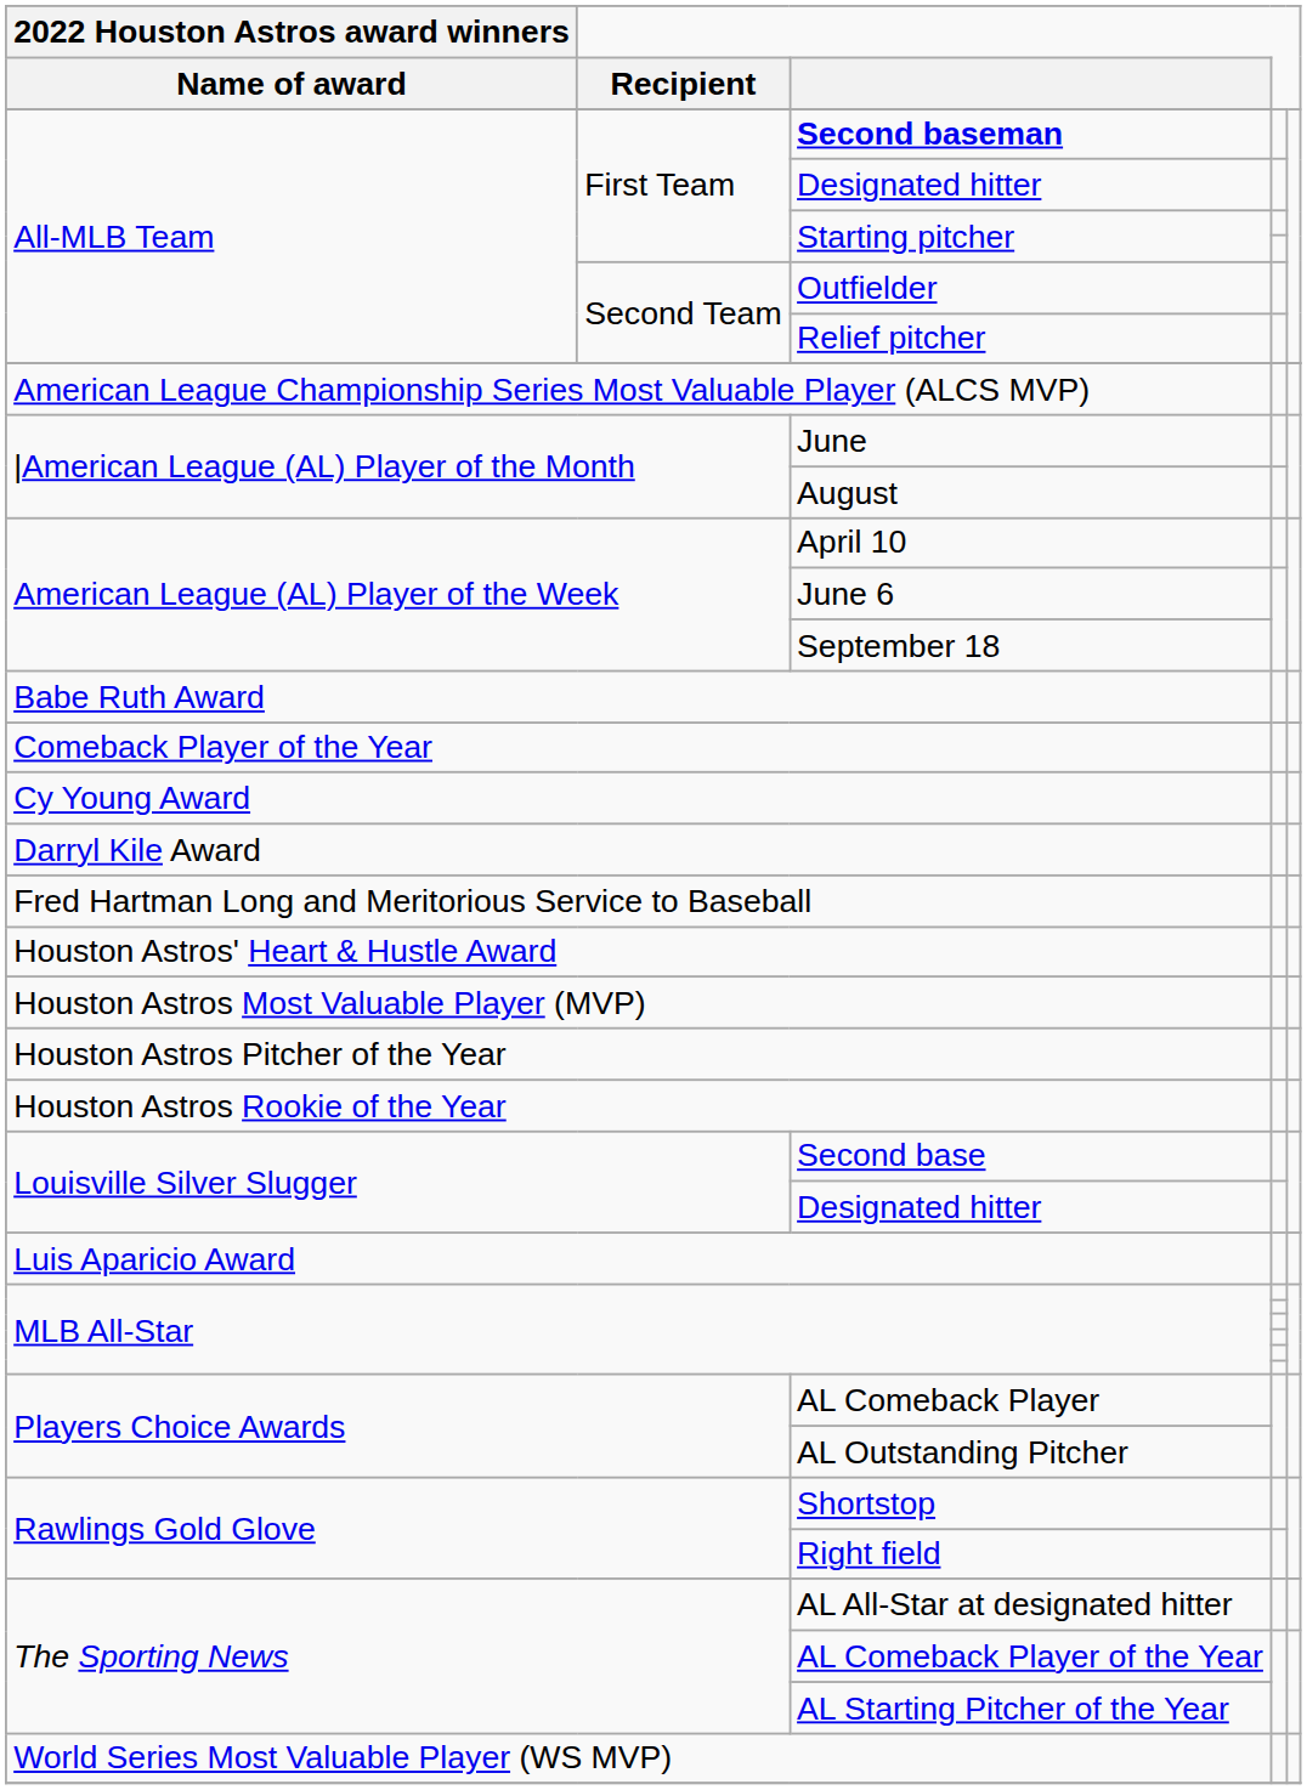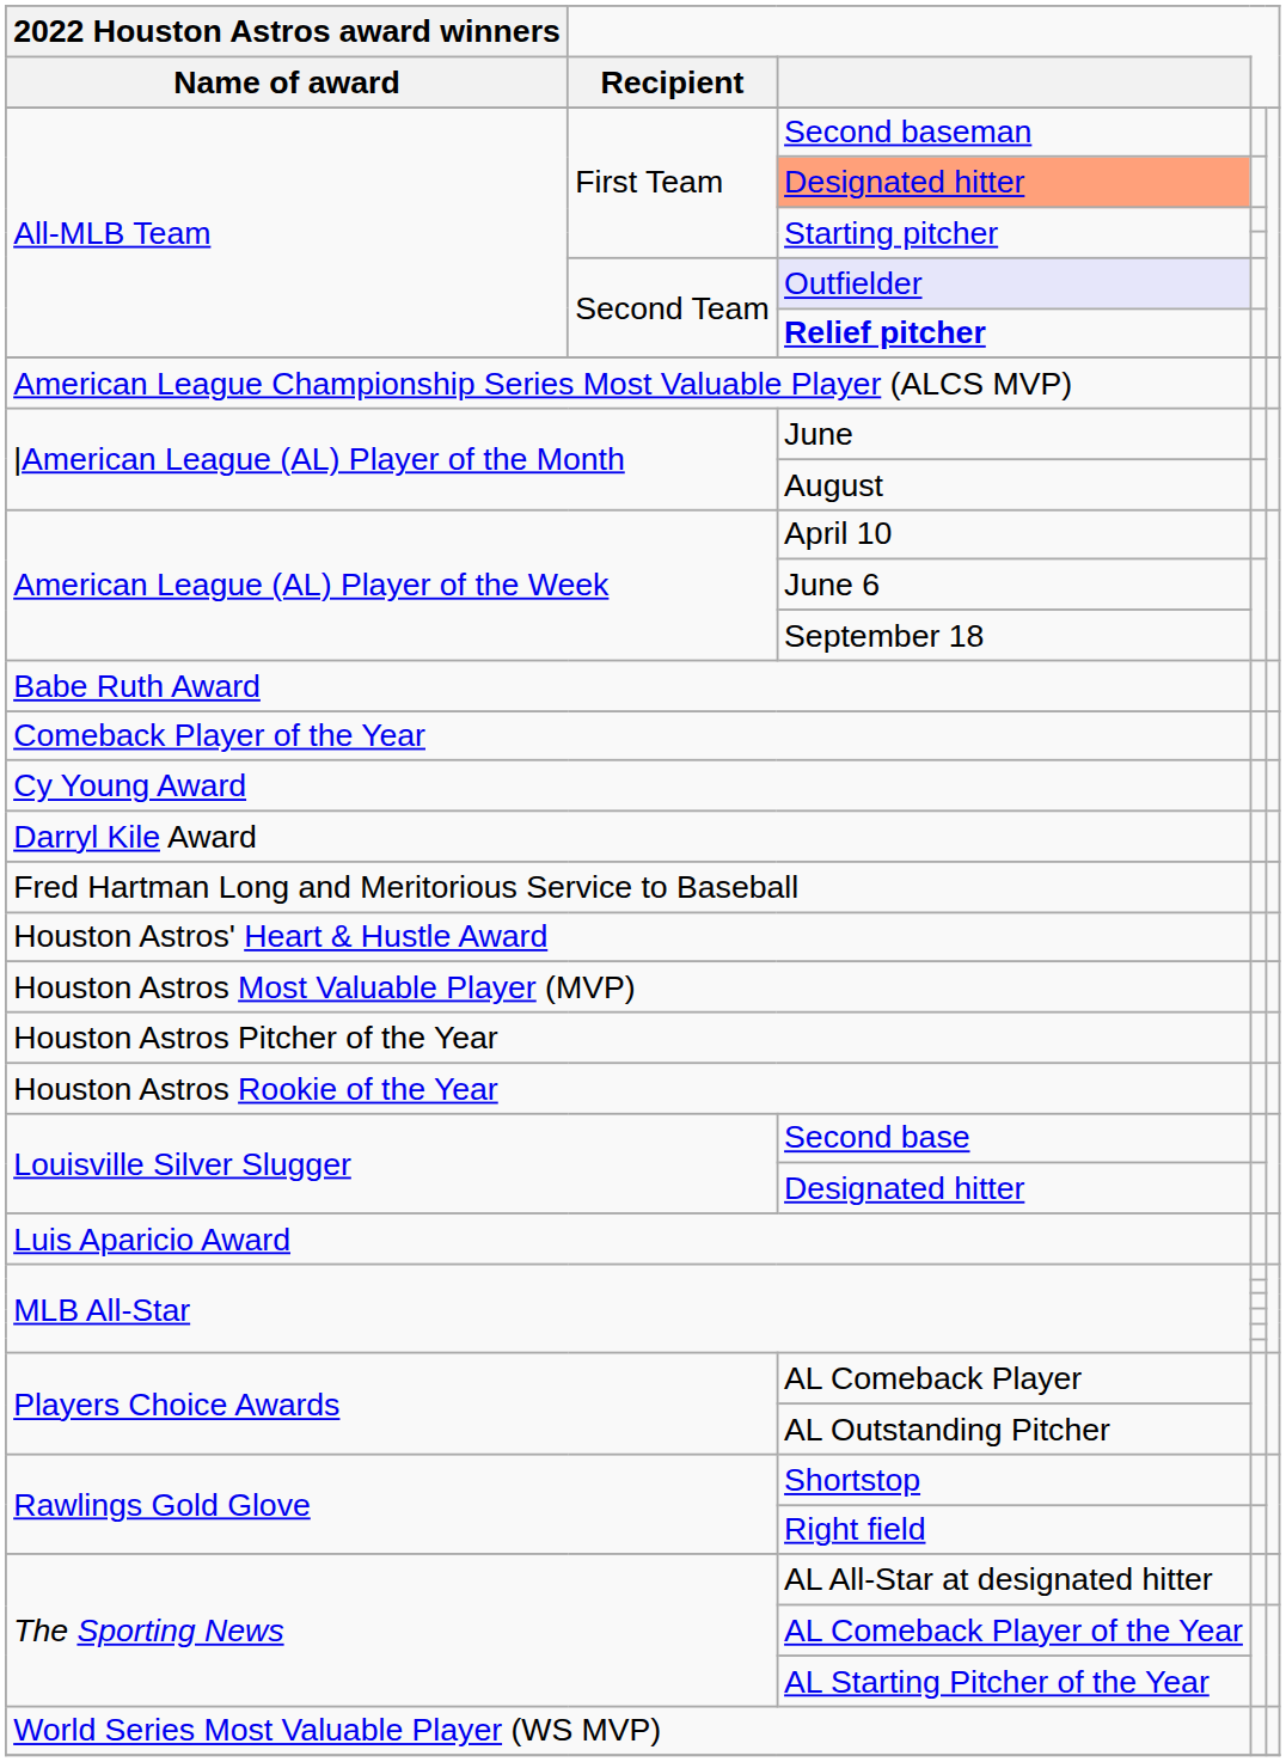Second baseman | column 3: bold -> normal
First Team / Designated hitter | column 3: no background -> lightsalmon background
Outfielder | column 3: no background -> lavender background
Relief pitcher | column 3: normal -> bold
